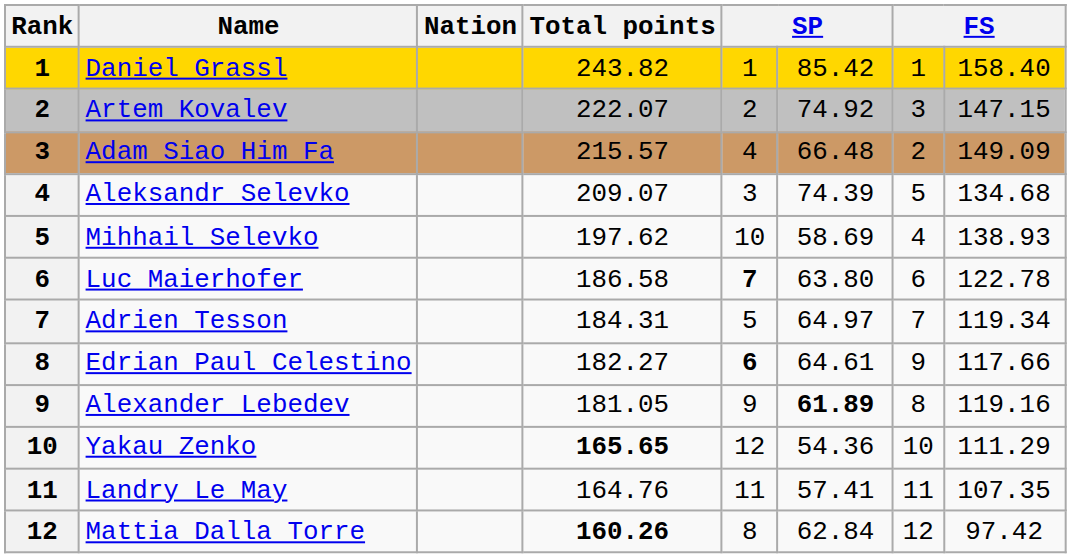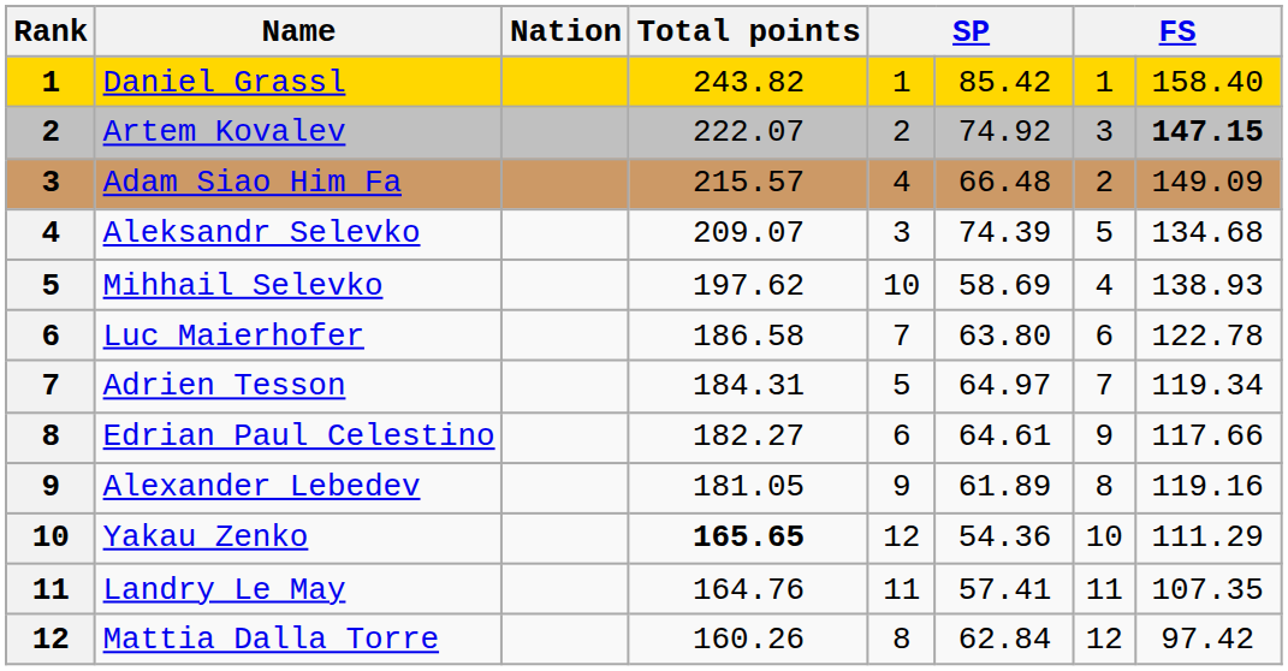Artem Kovalev | column 8: normal -> bold
Luc Maierhofer | column 5: bold -> normal
Edrian Paul Celestino | column 5: bold -> normal
Alexander Lebedev | column 6: bold -> normal
Mattia Dalla Torre | Total points: bold -> normal
